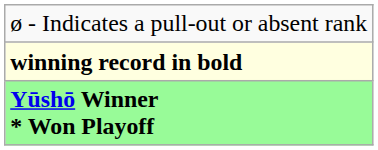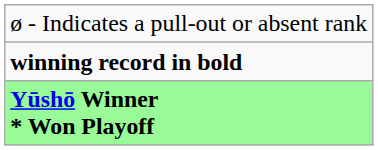row 2 | column 1: lightyellow background -> no background
